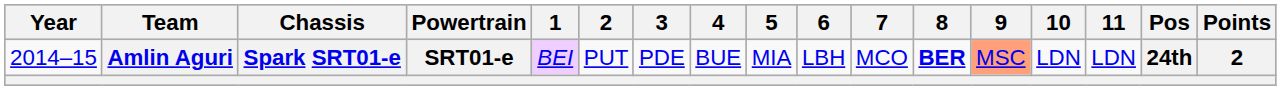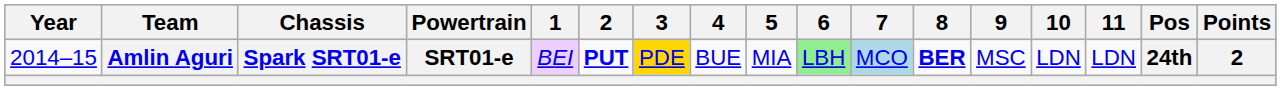Amlin Aguri | 2: normal -> bold
Amlin Aguri | 3: no background -> gold background
Amlin Aguri | 6: no background -> lightgreen background
Amlin Aguri | 7: no background -> lightblue background
Amlin Aguri | 9: lightsalmon background -> no background
